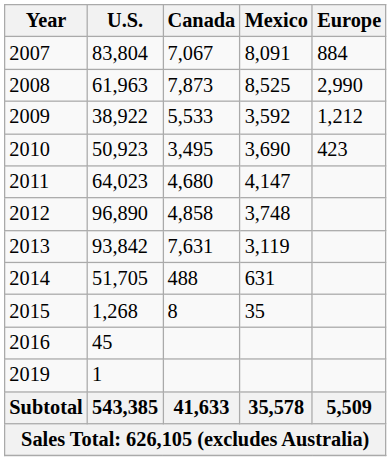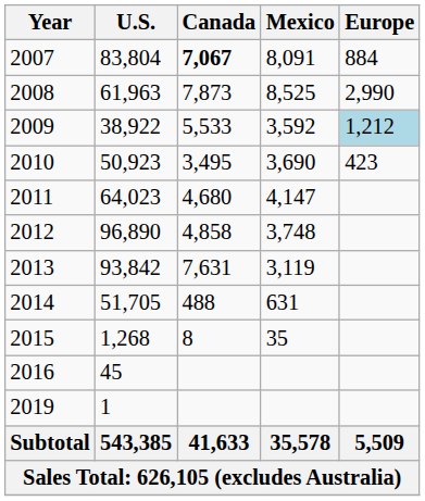2007 | Canada: normal -> bold
2009 | Europe: no background -> lightblue background
